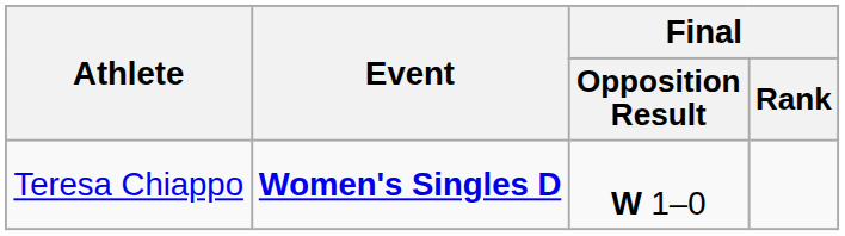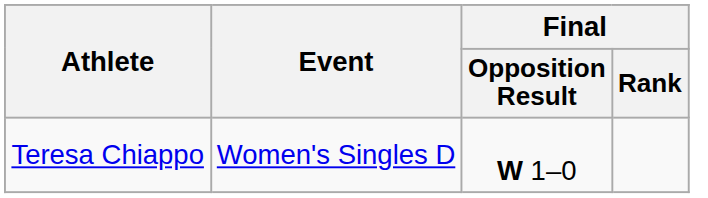Teresa Chiappo | Event: bold -> normal
